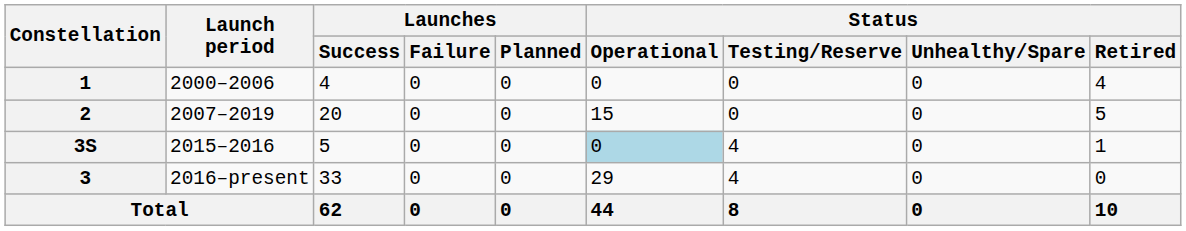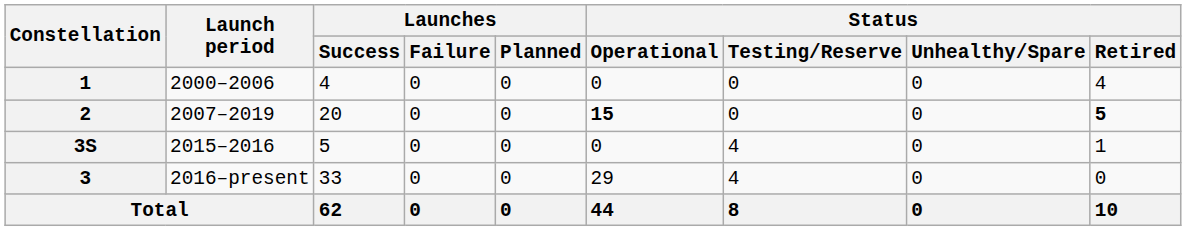2 | Status / Operational: normal -> bold
2 | Status / Retired: normal -> bold
3S | Status / Operational: lightblue background -> no background
